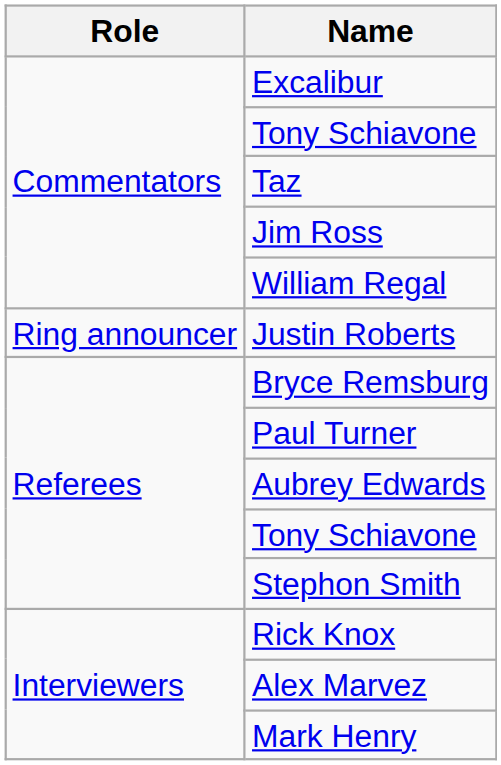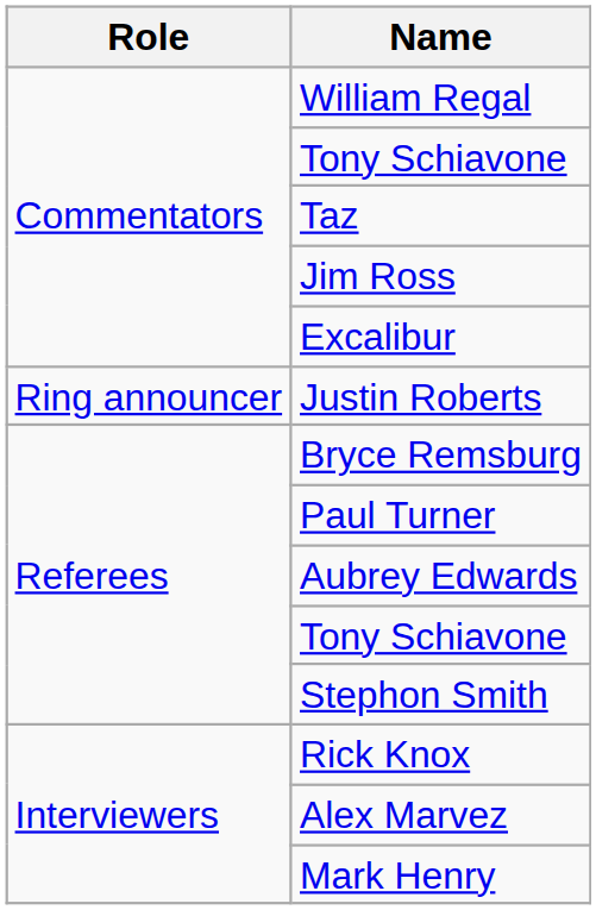row 2 | Name: Excalibur -> William Regal
row 6 | Name: William Regal -> Excalibur
